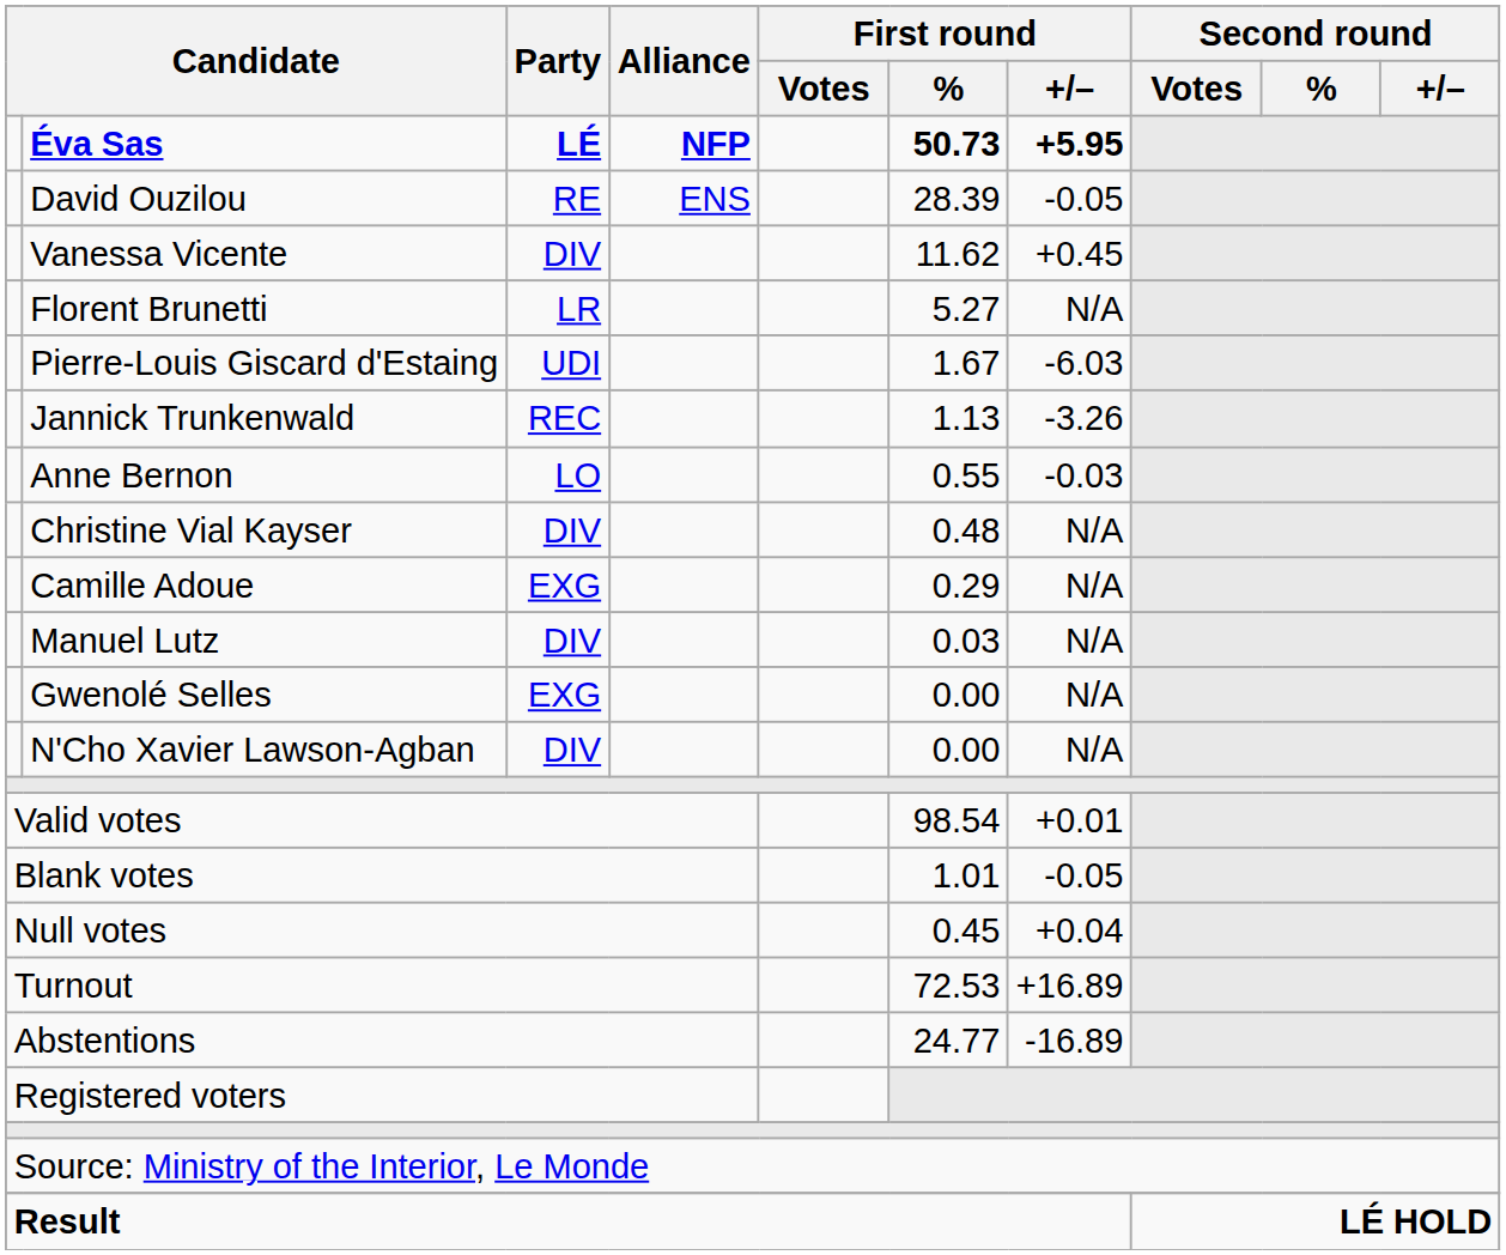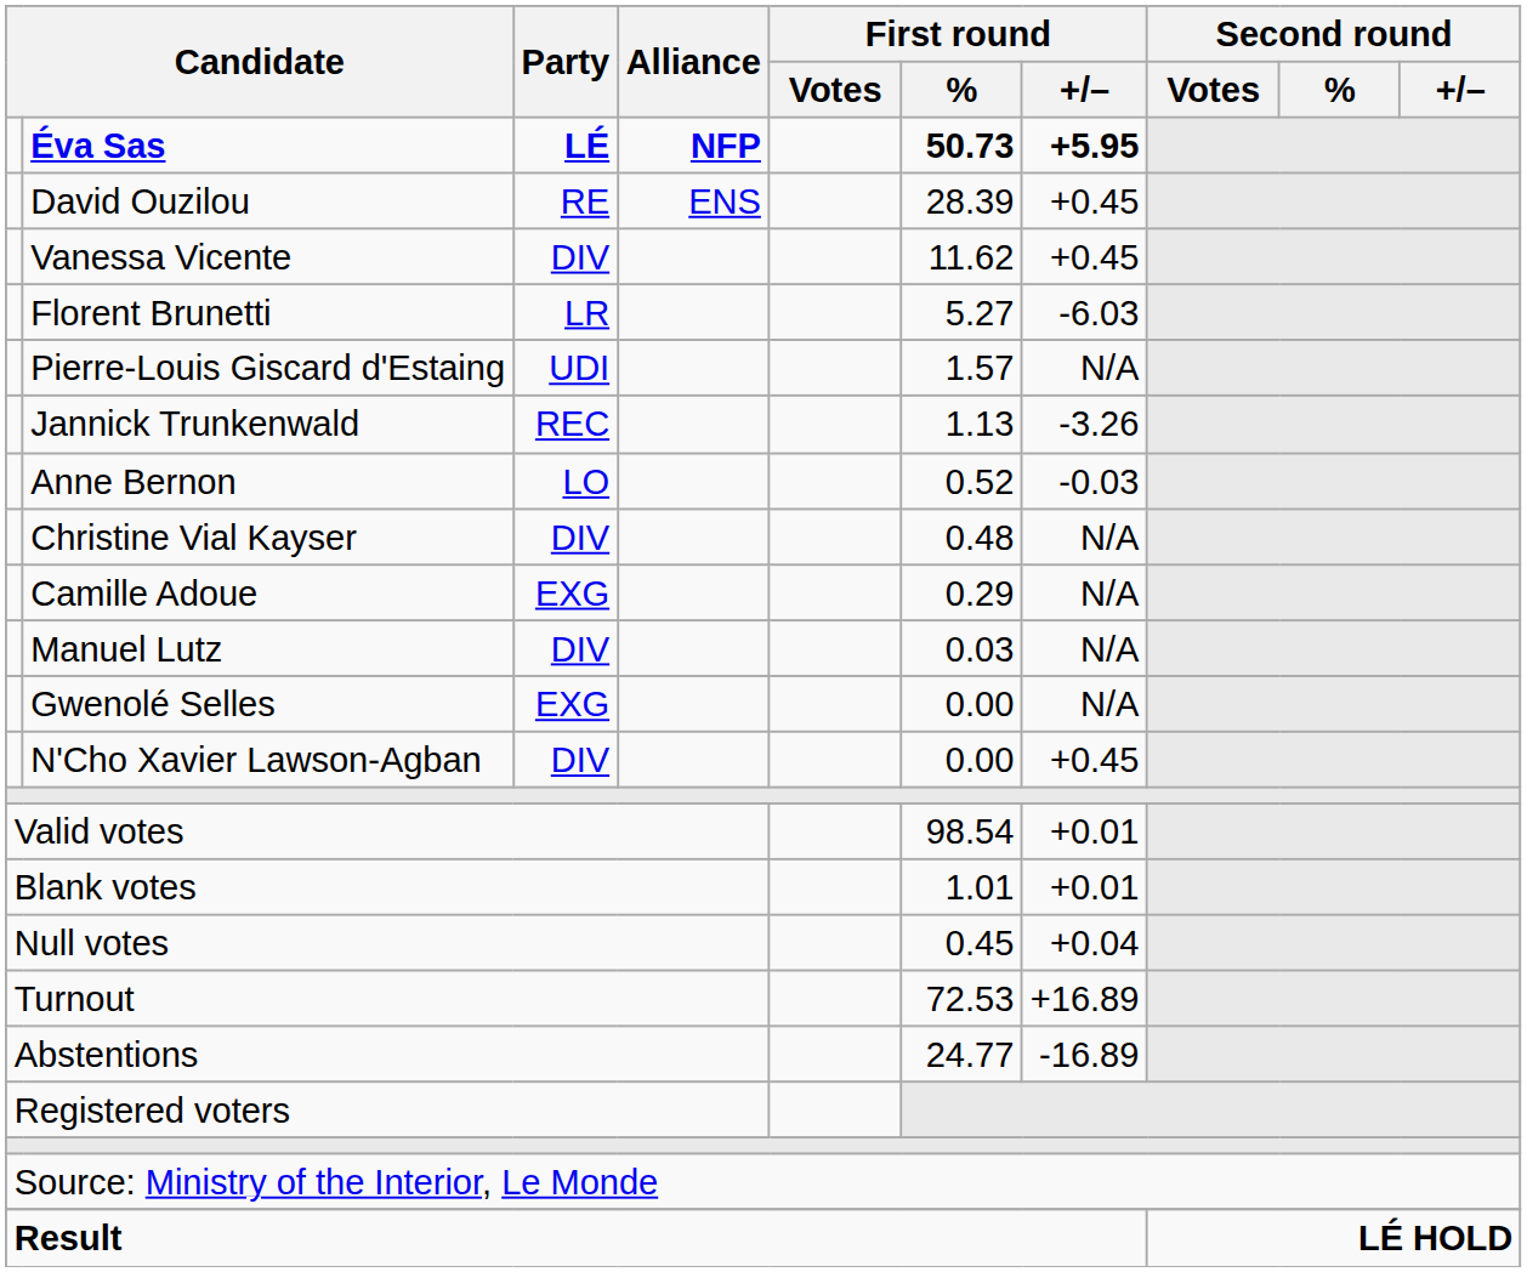David Ouzilou | First round / +/–: -0.05 -> +0.45
Florent Brunetti | First round / +/–: N/A -> -6.03
Pierre-Louis Giscard d'Estaing | First round / %: 1.67 -> 1.57
Pierre-Louis Giscard d'Estaing | First round / +/–: -6.03 -> N/A
Anne Bernon | First round / %: 0.55 -> 0.52
N'Cho Xavier Lawson-Agban | First round / +/–: N/A -> +0.45
Blank votes | First round / +/–: -0.05 -> +0.01
